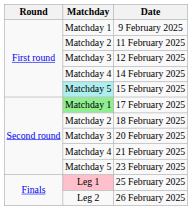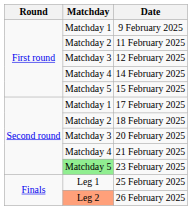15 February 2025 | Matchday: paleturquoise background -> no background
17 February 2025 | Matchday: lightgreen background -> no background
23 February 2025 | Matchday: no background -> lightgreen background
25 February 2025 | Matchday: pink background -> no background
26 February 2025 | Matchday: no background -> lightsalmon background
